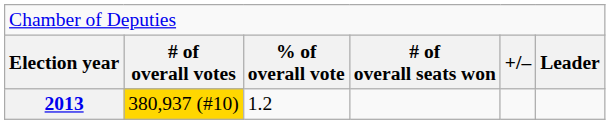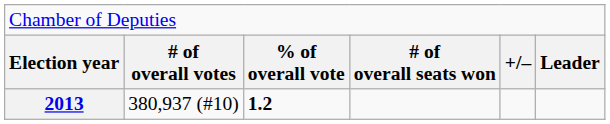2013 | column 2: gold background -> no background
2013 | column 3: normal -> bold
